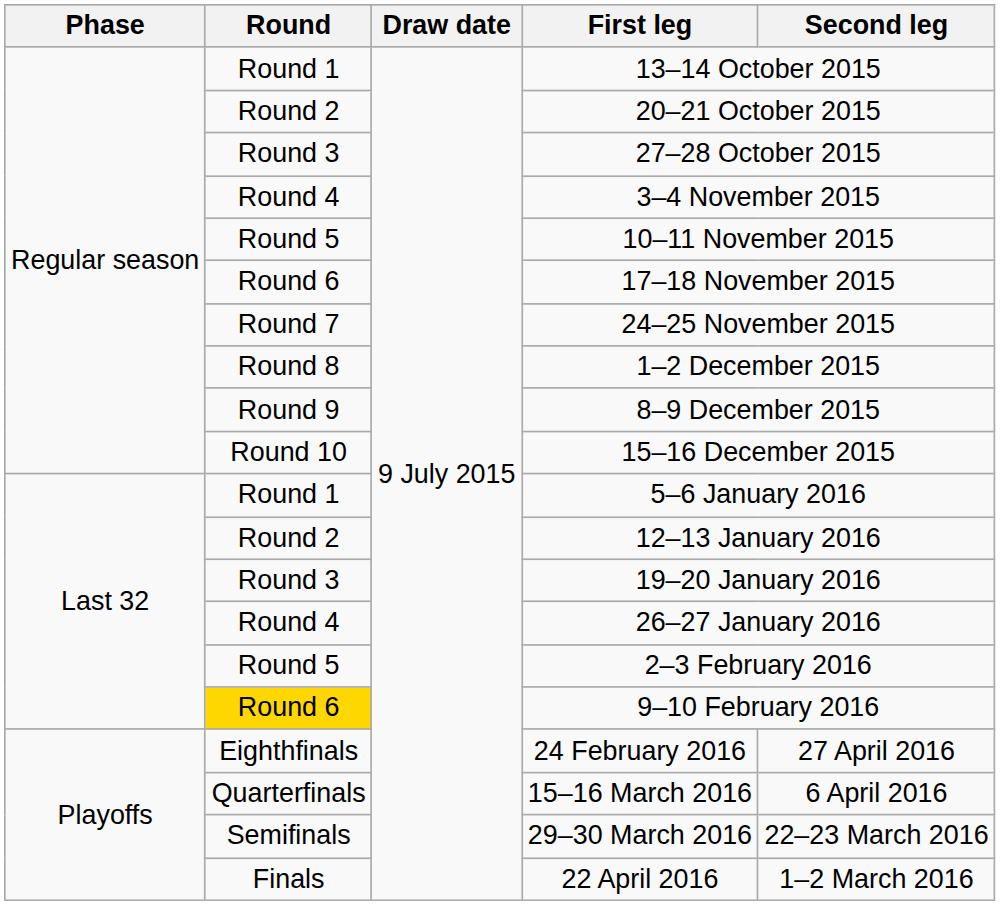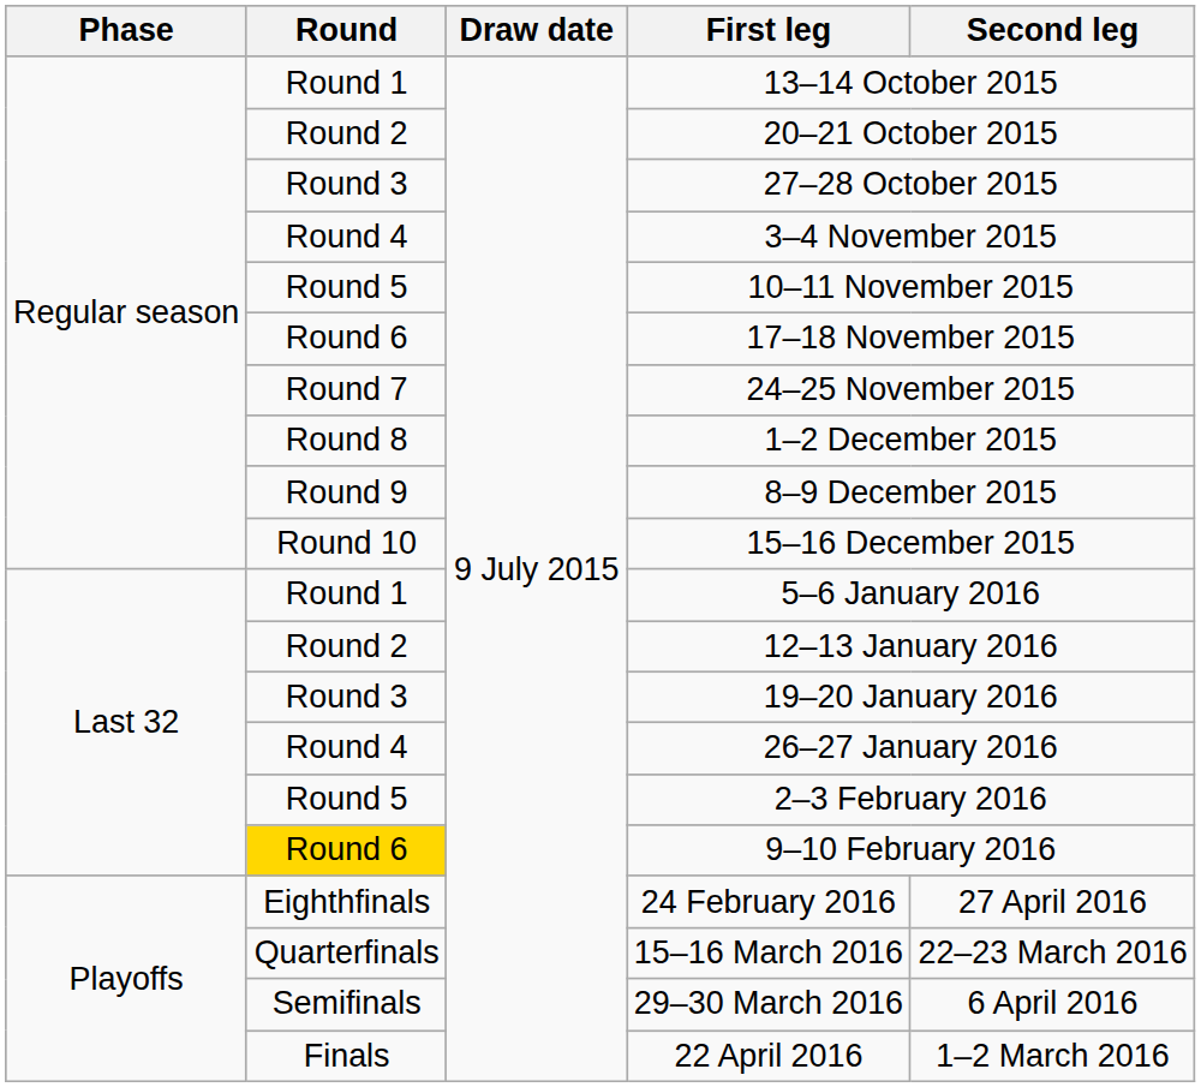15–16 March 2016 | Second leg: 6 April 2016 -> 22–23 March 2016
29–30 March 2016 | Second leg: 22–23 March 2016 -> 6 April 2016
